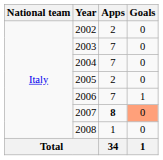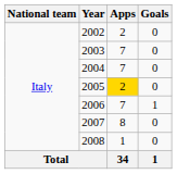2005 | Apps: no background -> gold background
2007 | Apps: bold -> normal
2007 | Goals: lightsalmon background -> no background
